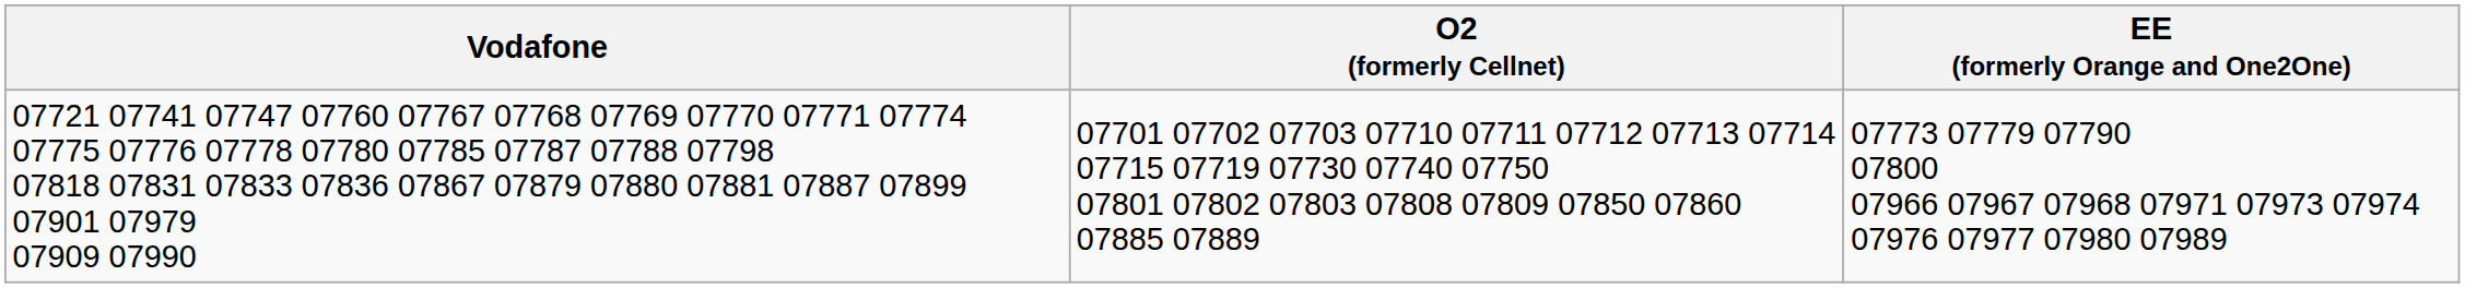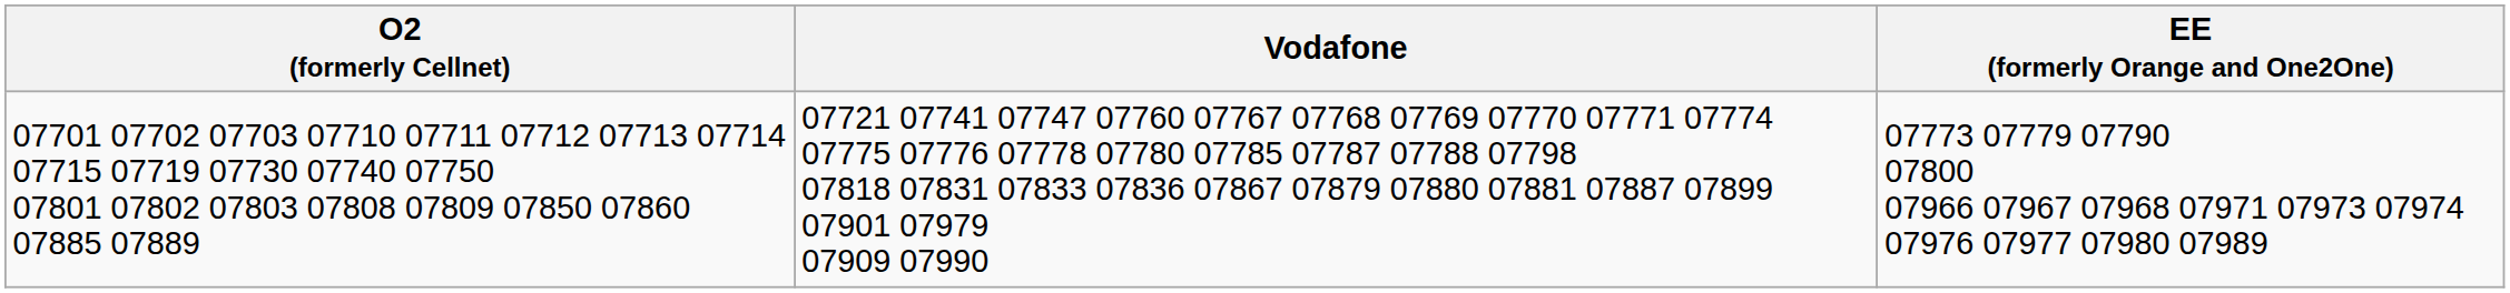columns swapped: O2 (formerly Cellnet) <-> Vodafone
